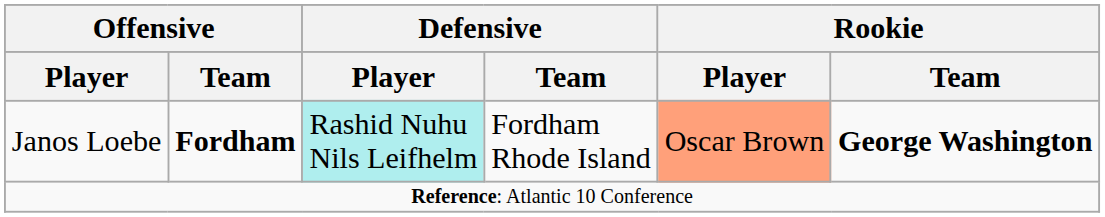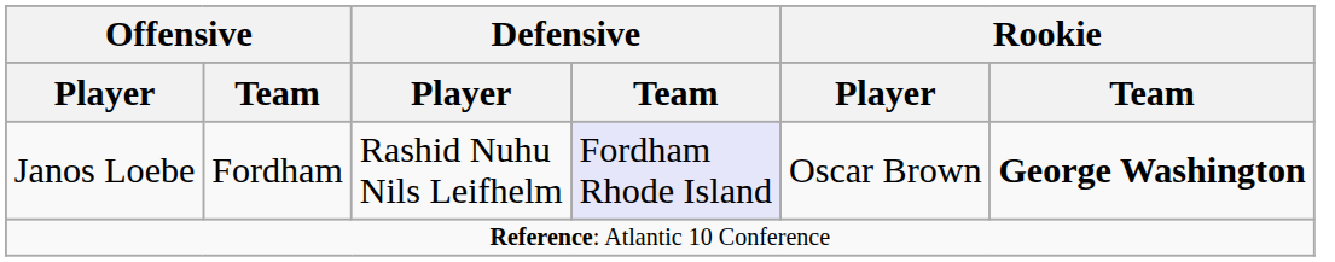Janos Loebe | Offensive / Team: bold -> normal
Janos Loebe | Defensive / Player: paleturquoise background -> no background
Janos Loebe | Defensive / Team: no background -> lavender background
Janos Loebe | Rookie / Player: lightsalmon background -> no background
